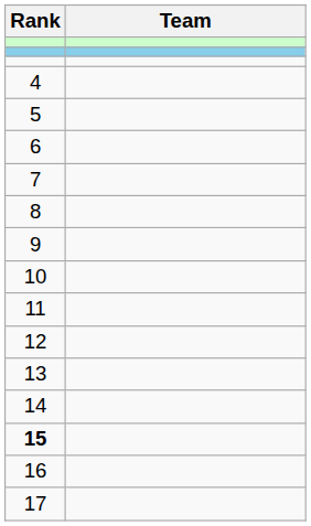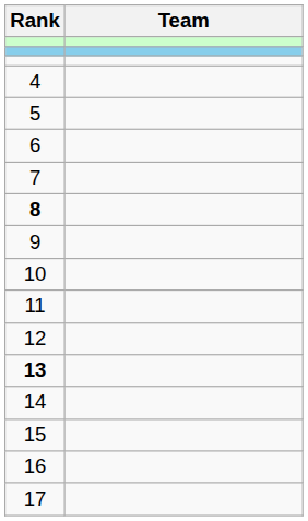row 9 | Rank: normal -> bold
row 14 | Rank: normal -> bold
row 16 | Rank: bold -> normal
